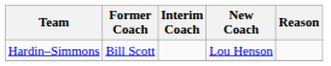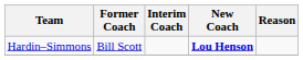Hardin–Simmons | New Coach: normal -> bold
